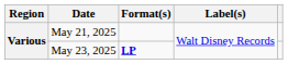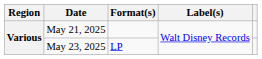May 23, 2025 | Format(s): bold -> normal
